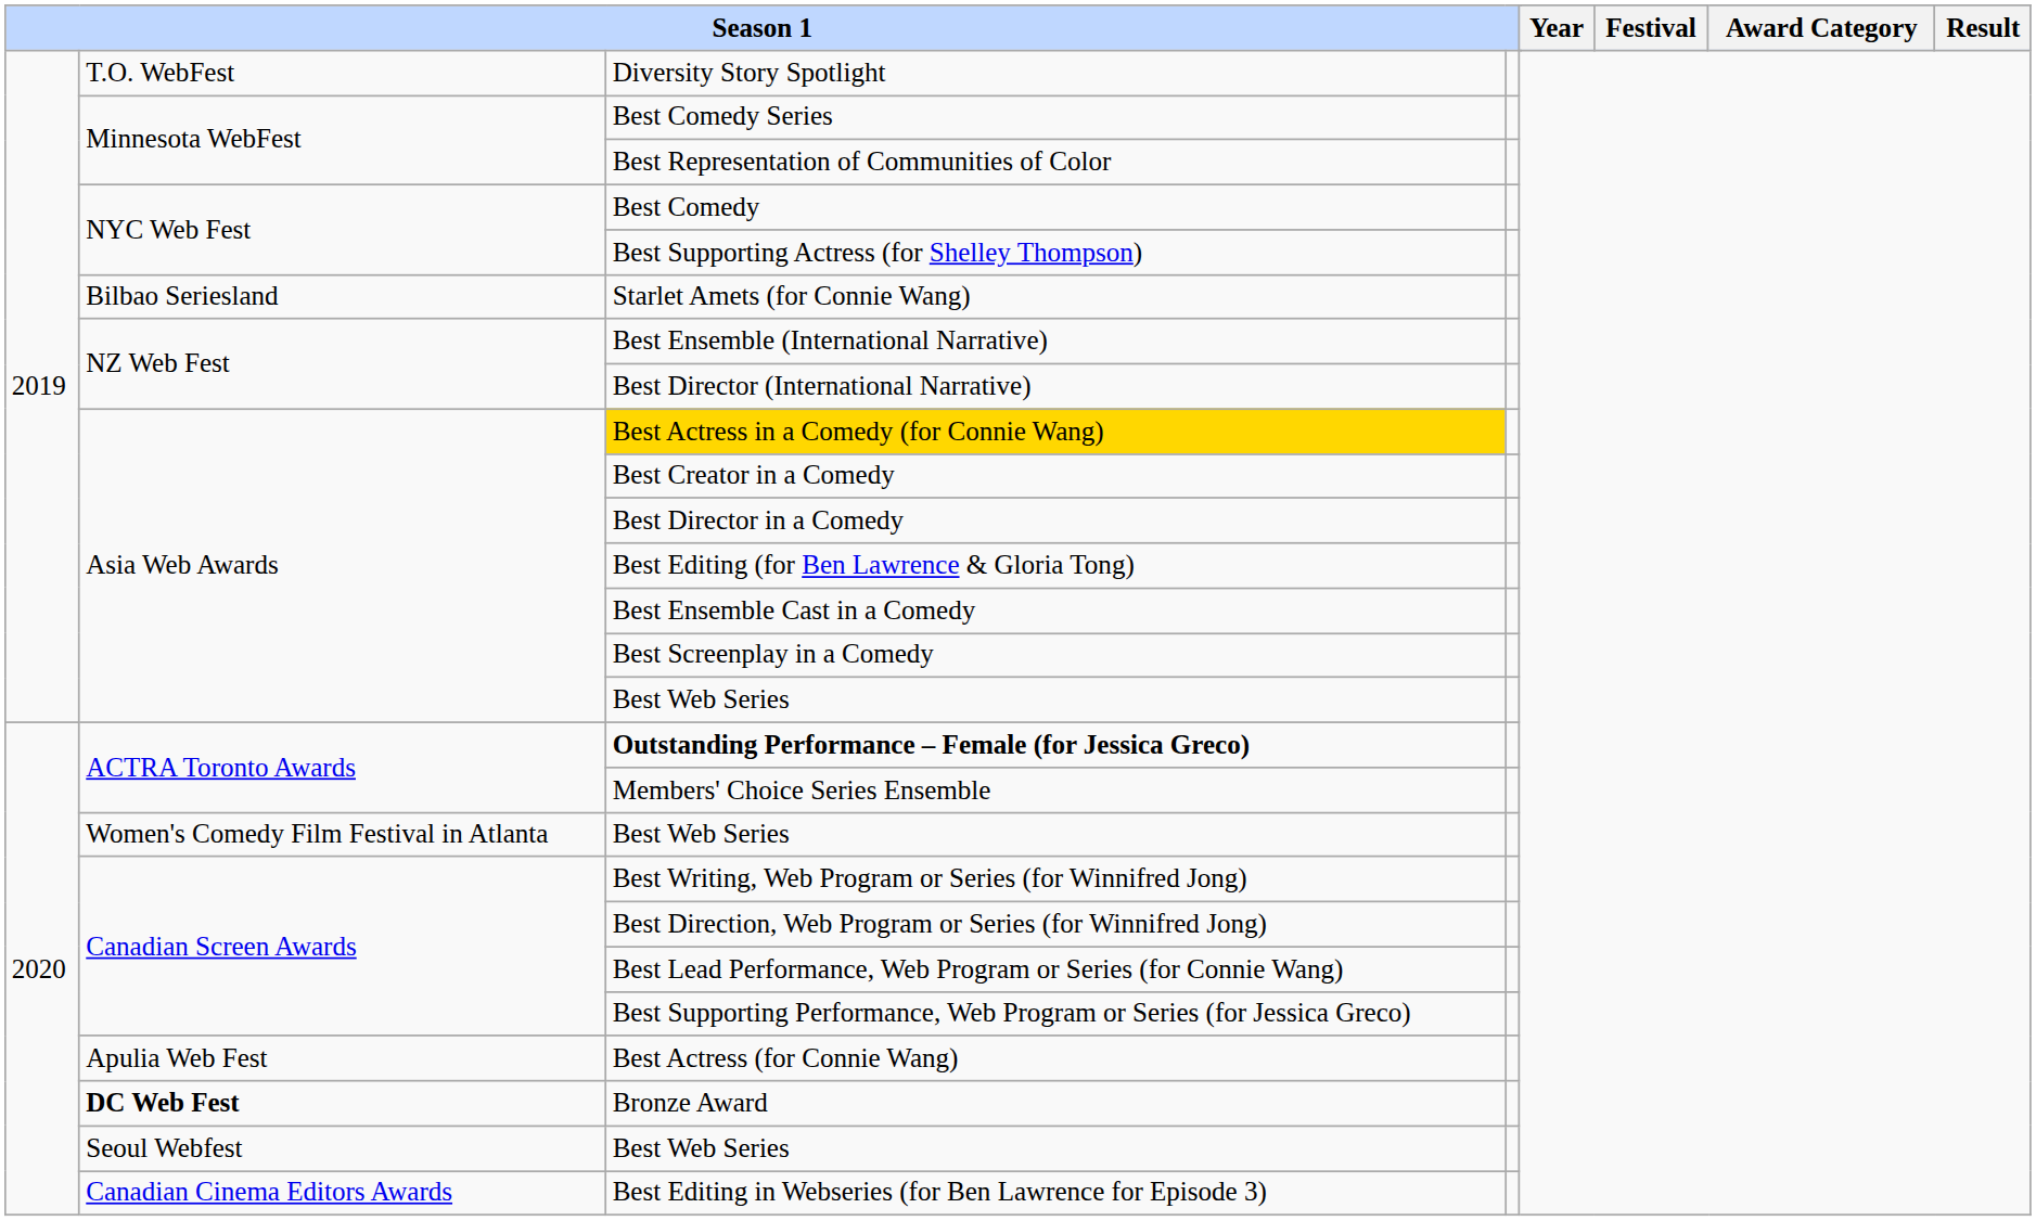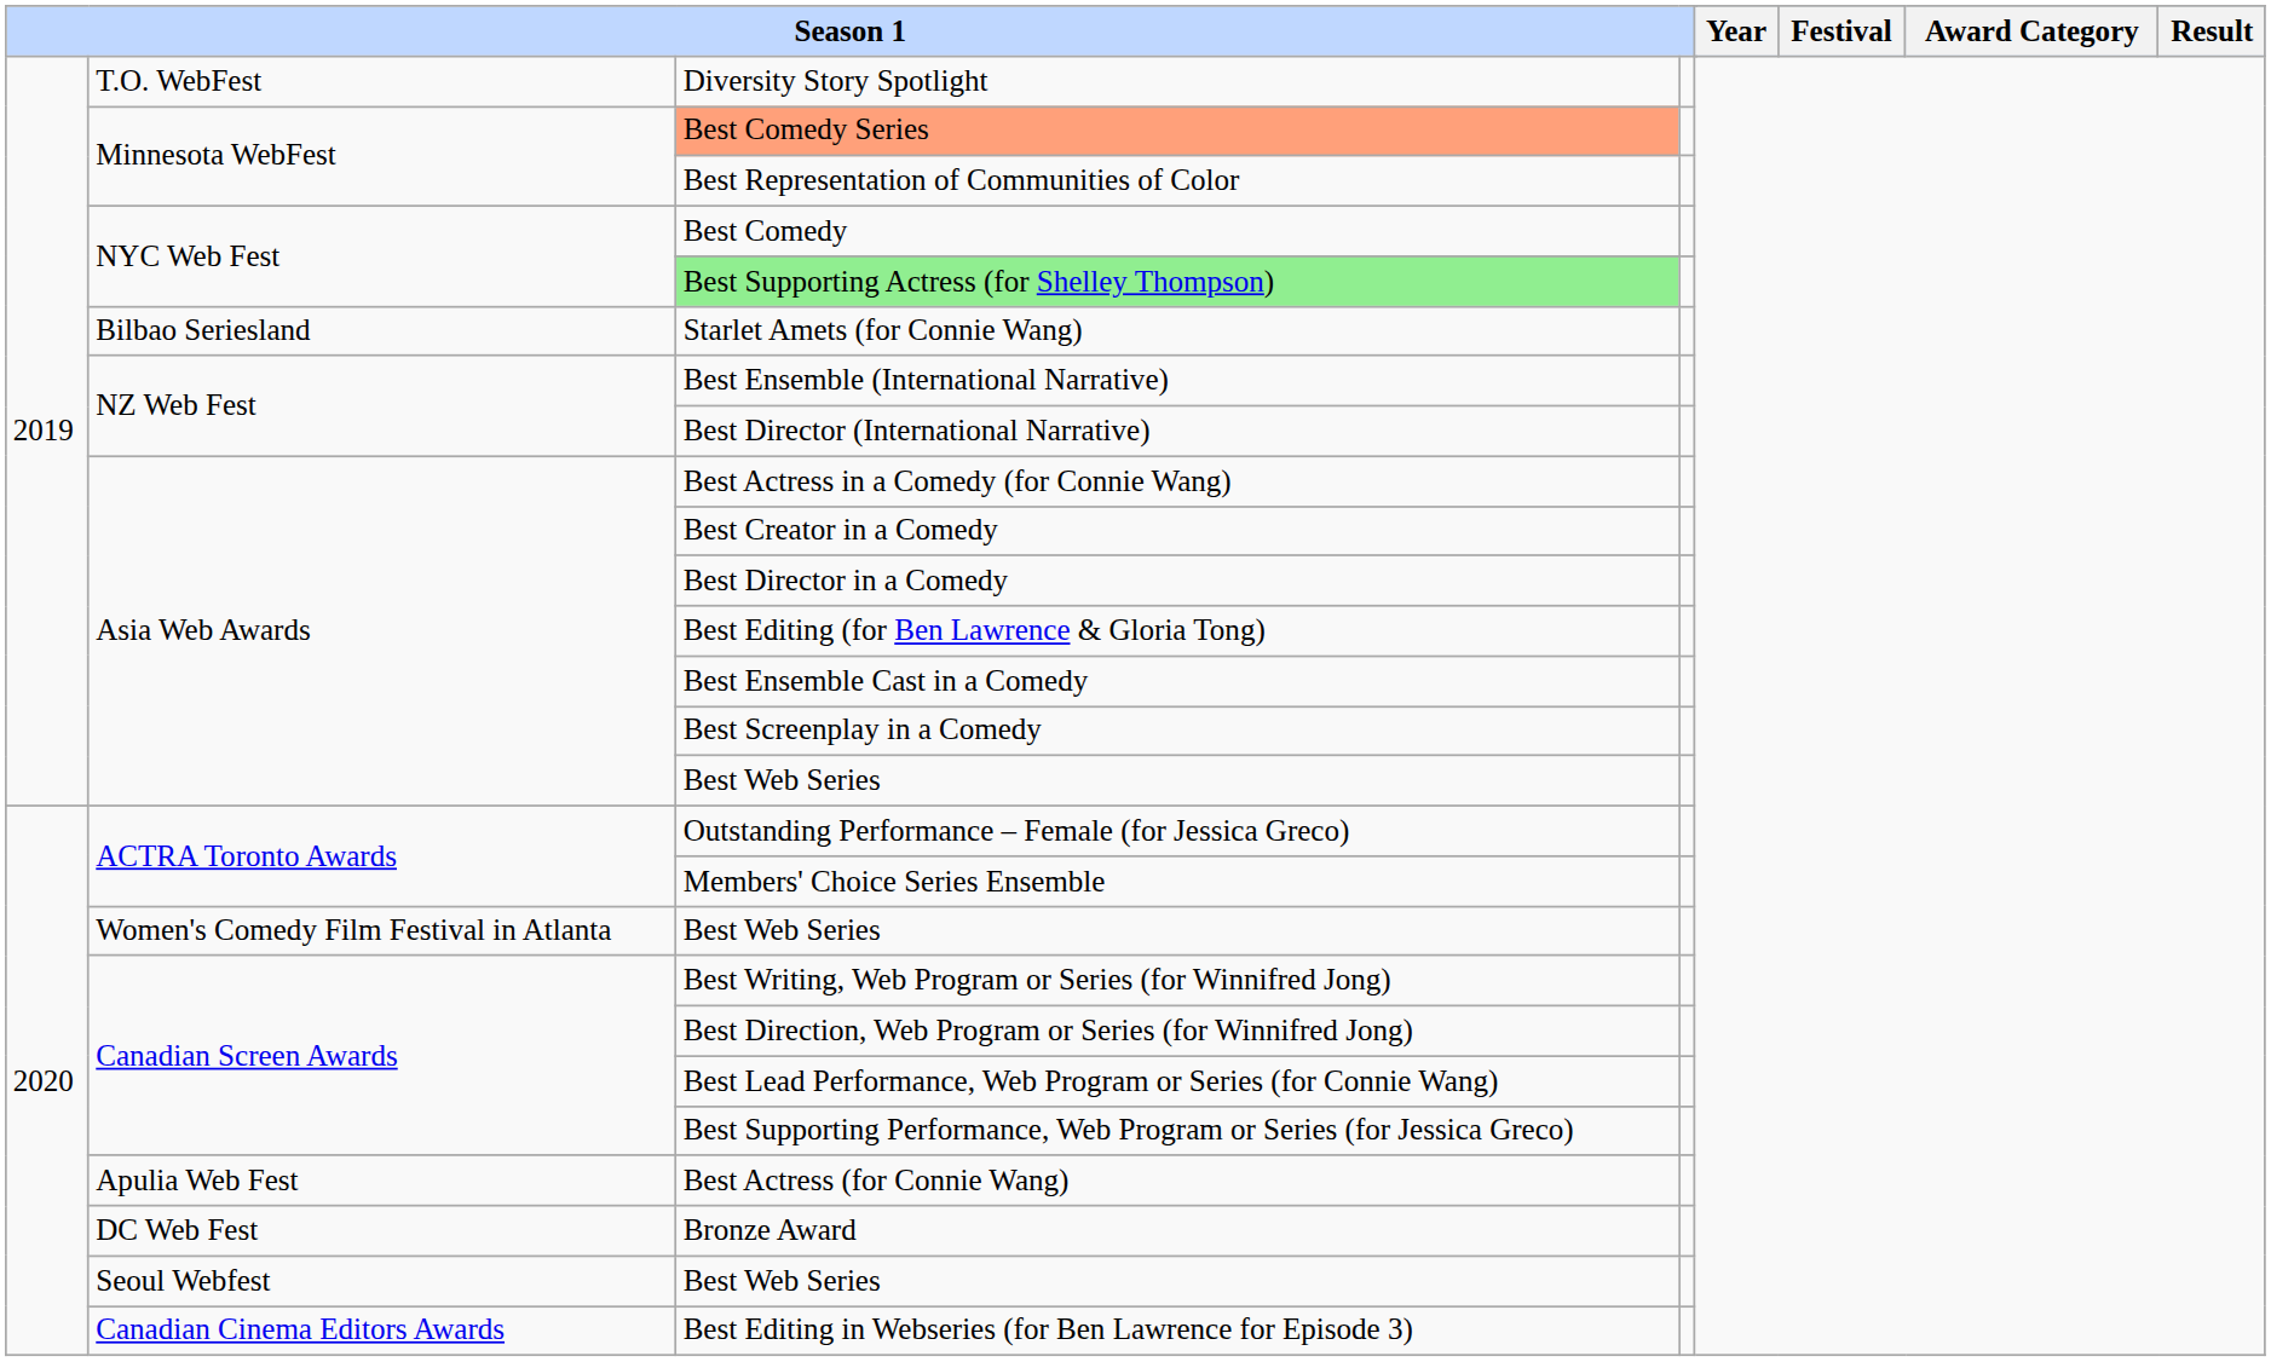Best Comedy Series | column 3: no background -> lightsalmon background
Best Supporting Actress (for Shelley Thompson) | column 3: no background -> lightgreen background
Best Actress in a Comedy (for Connie Wang) | column 3: gold background -> no background
Outstanding Performance – Female (for Jessica Greco) | column 3: bold -> normal
Bronze Award | column 2: bold -> normal
